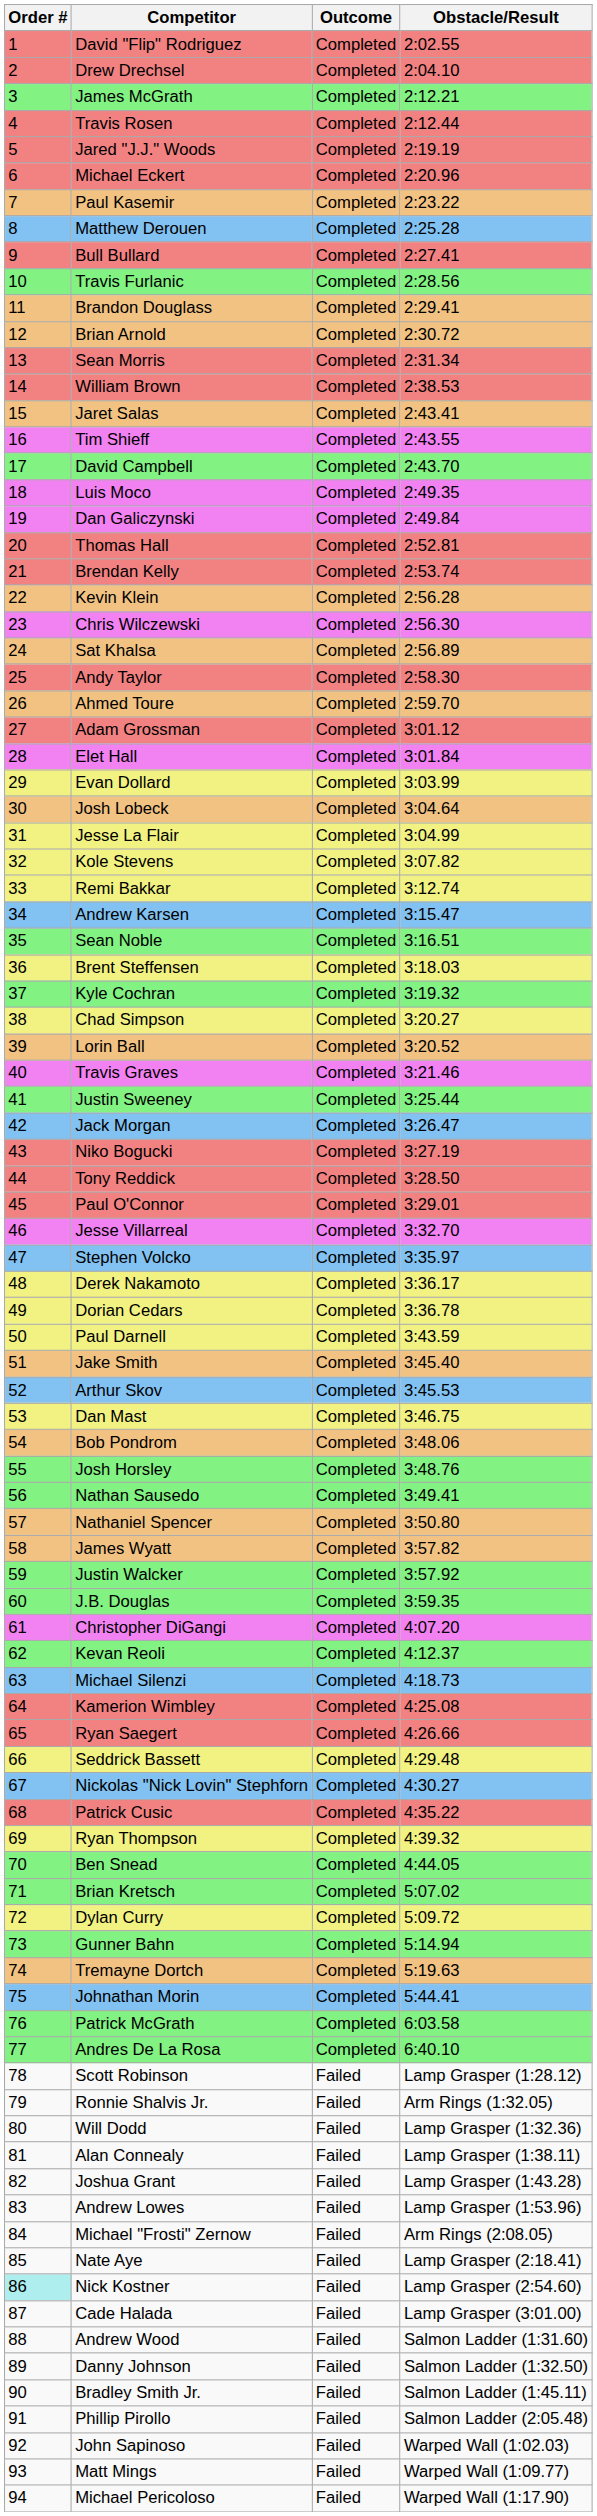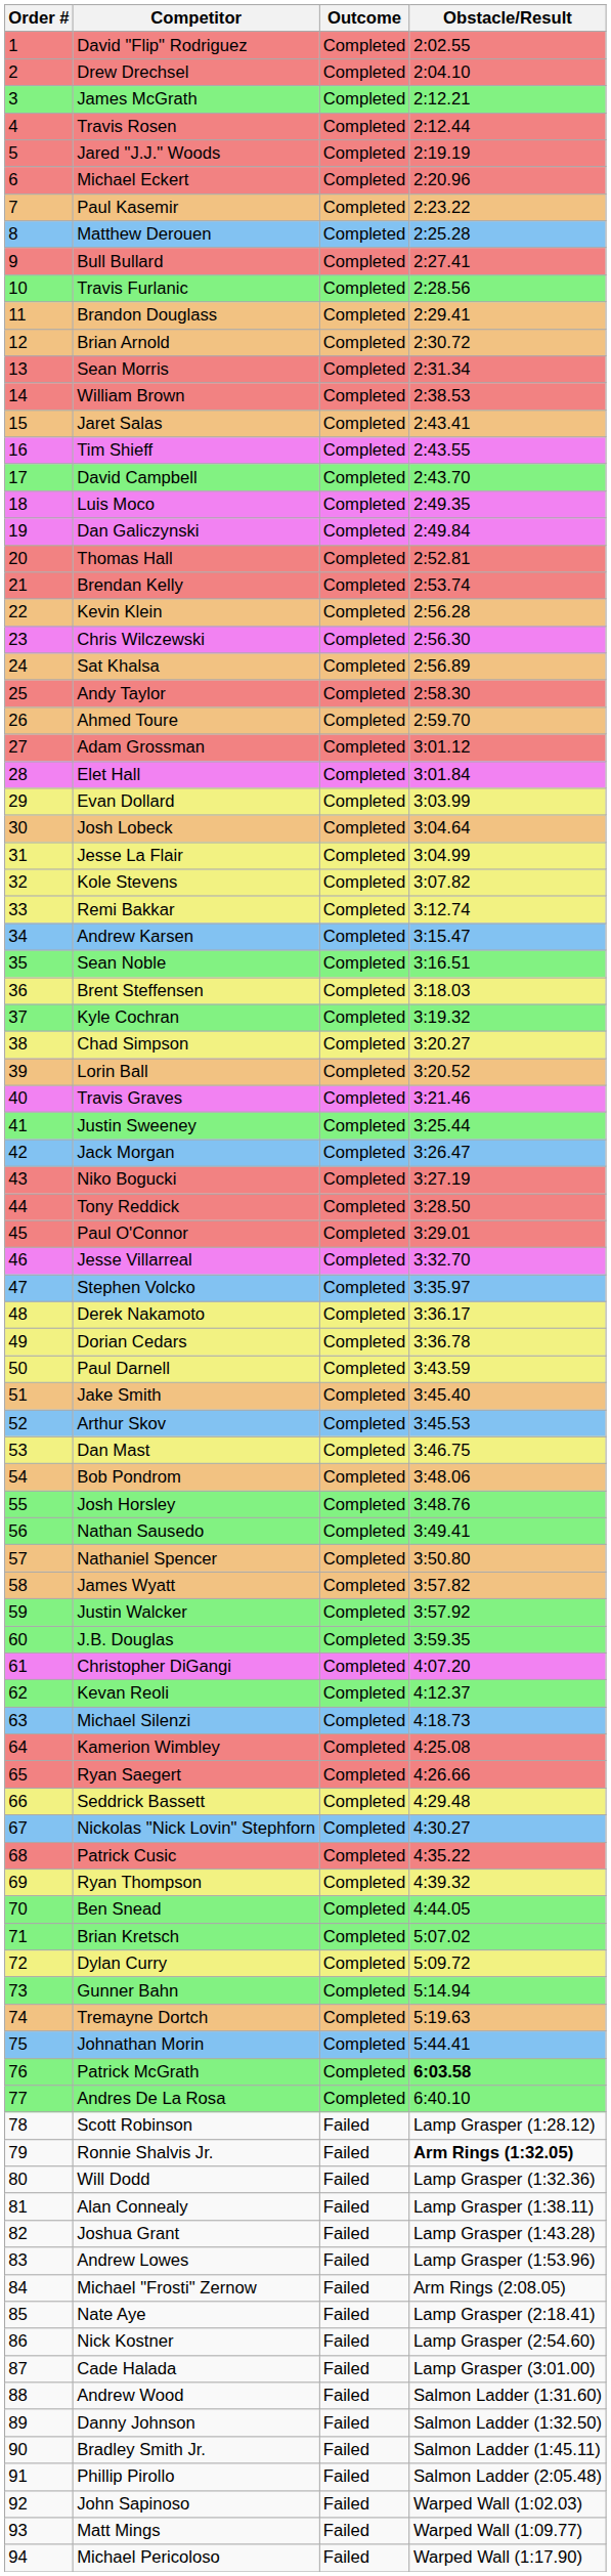Patrick McGrath | Obstacle/Result: normal -> bold
Ronnie Shalvis Jr. | Obstacle/Result: normal -> bold
Nick Kostner | Order #: paleturquoise background -> no background
